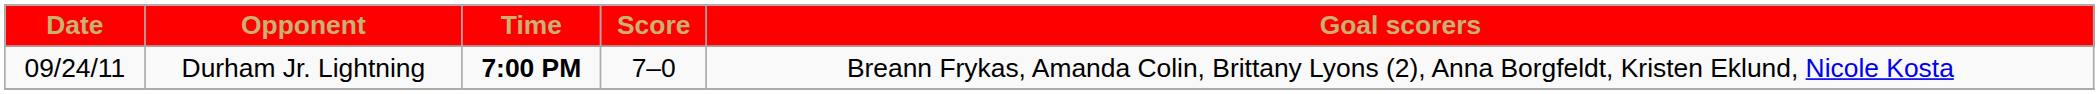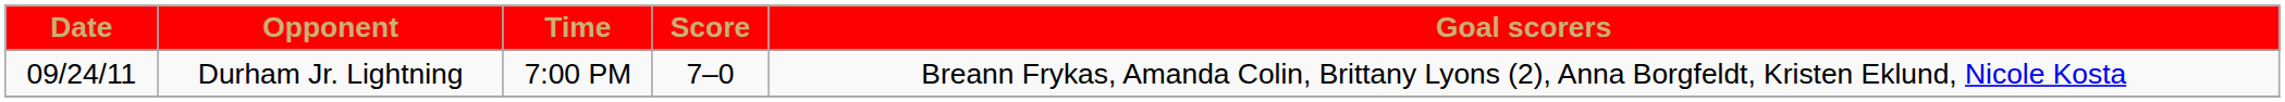Durham Jr. Lightning | Time: bold -> normal
